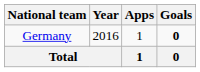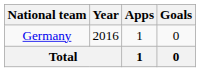Germany | Goals: bold -> normal
